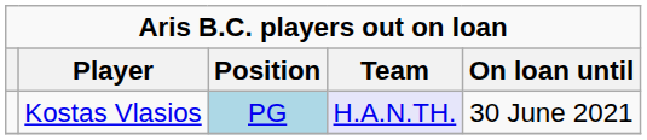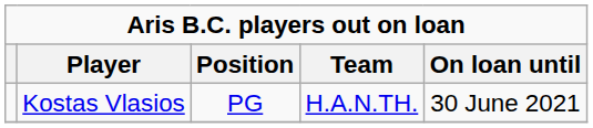Kostas Vlasios | Position: lightblue background -> no background
Kostas Vlasios | Team: lavender background -> no background
